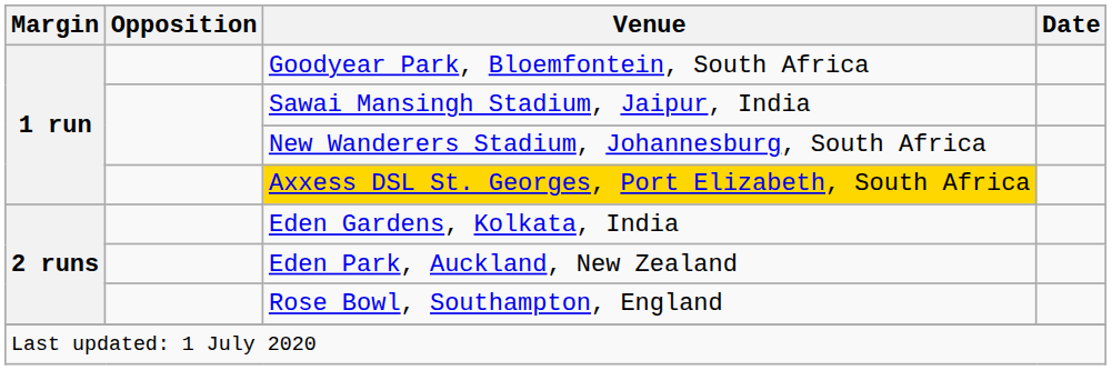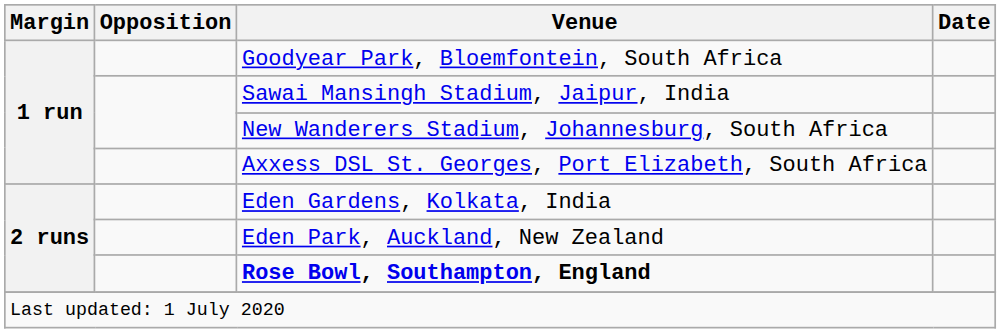Axxess DSL St. Georges, Port Elizabeth, South Africa | Venue: gold background -> no background
Rose Bowl, Southampton, England | Venue: normal -> bold
